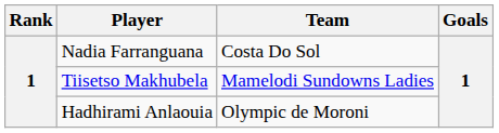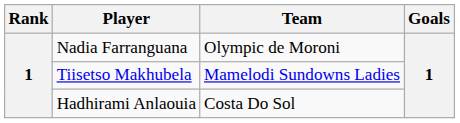Nadia Farranguana | Team: Costa Do Sol -> Olympic de Moroni
Hadhirami Anlaouia | Team: Olympic de Moroni -> Costa Do Sol
